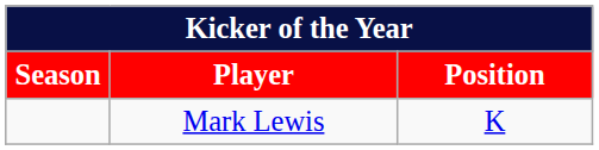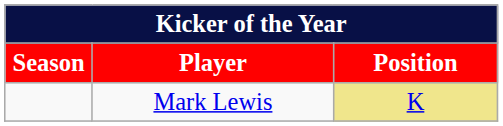Mark Lewis | Position: no background -> khaki background
